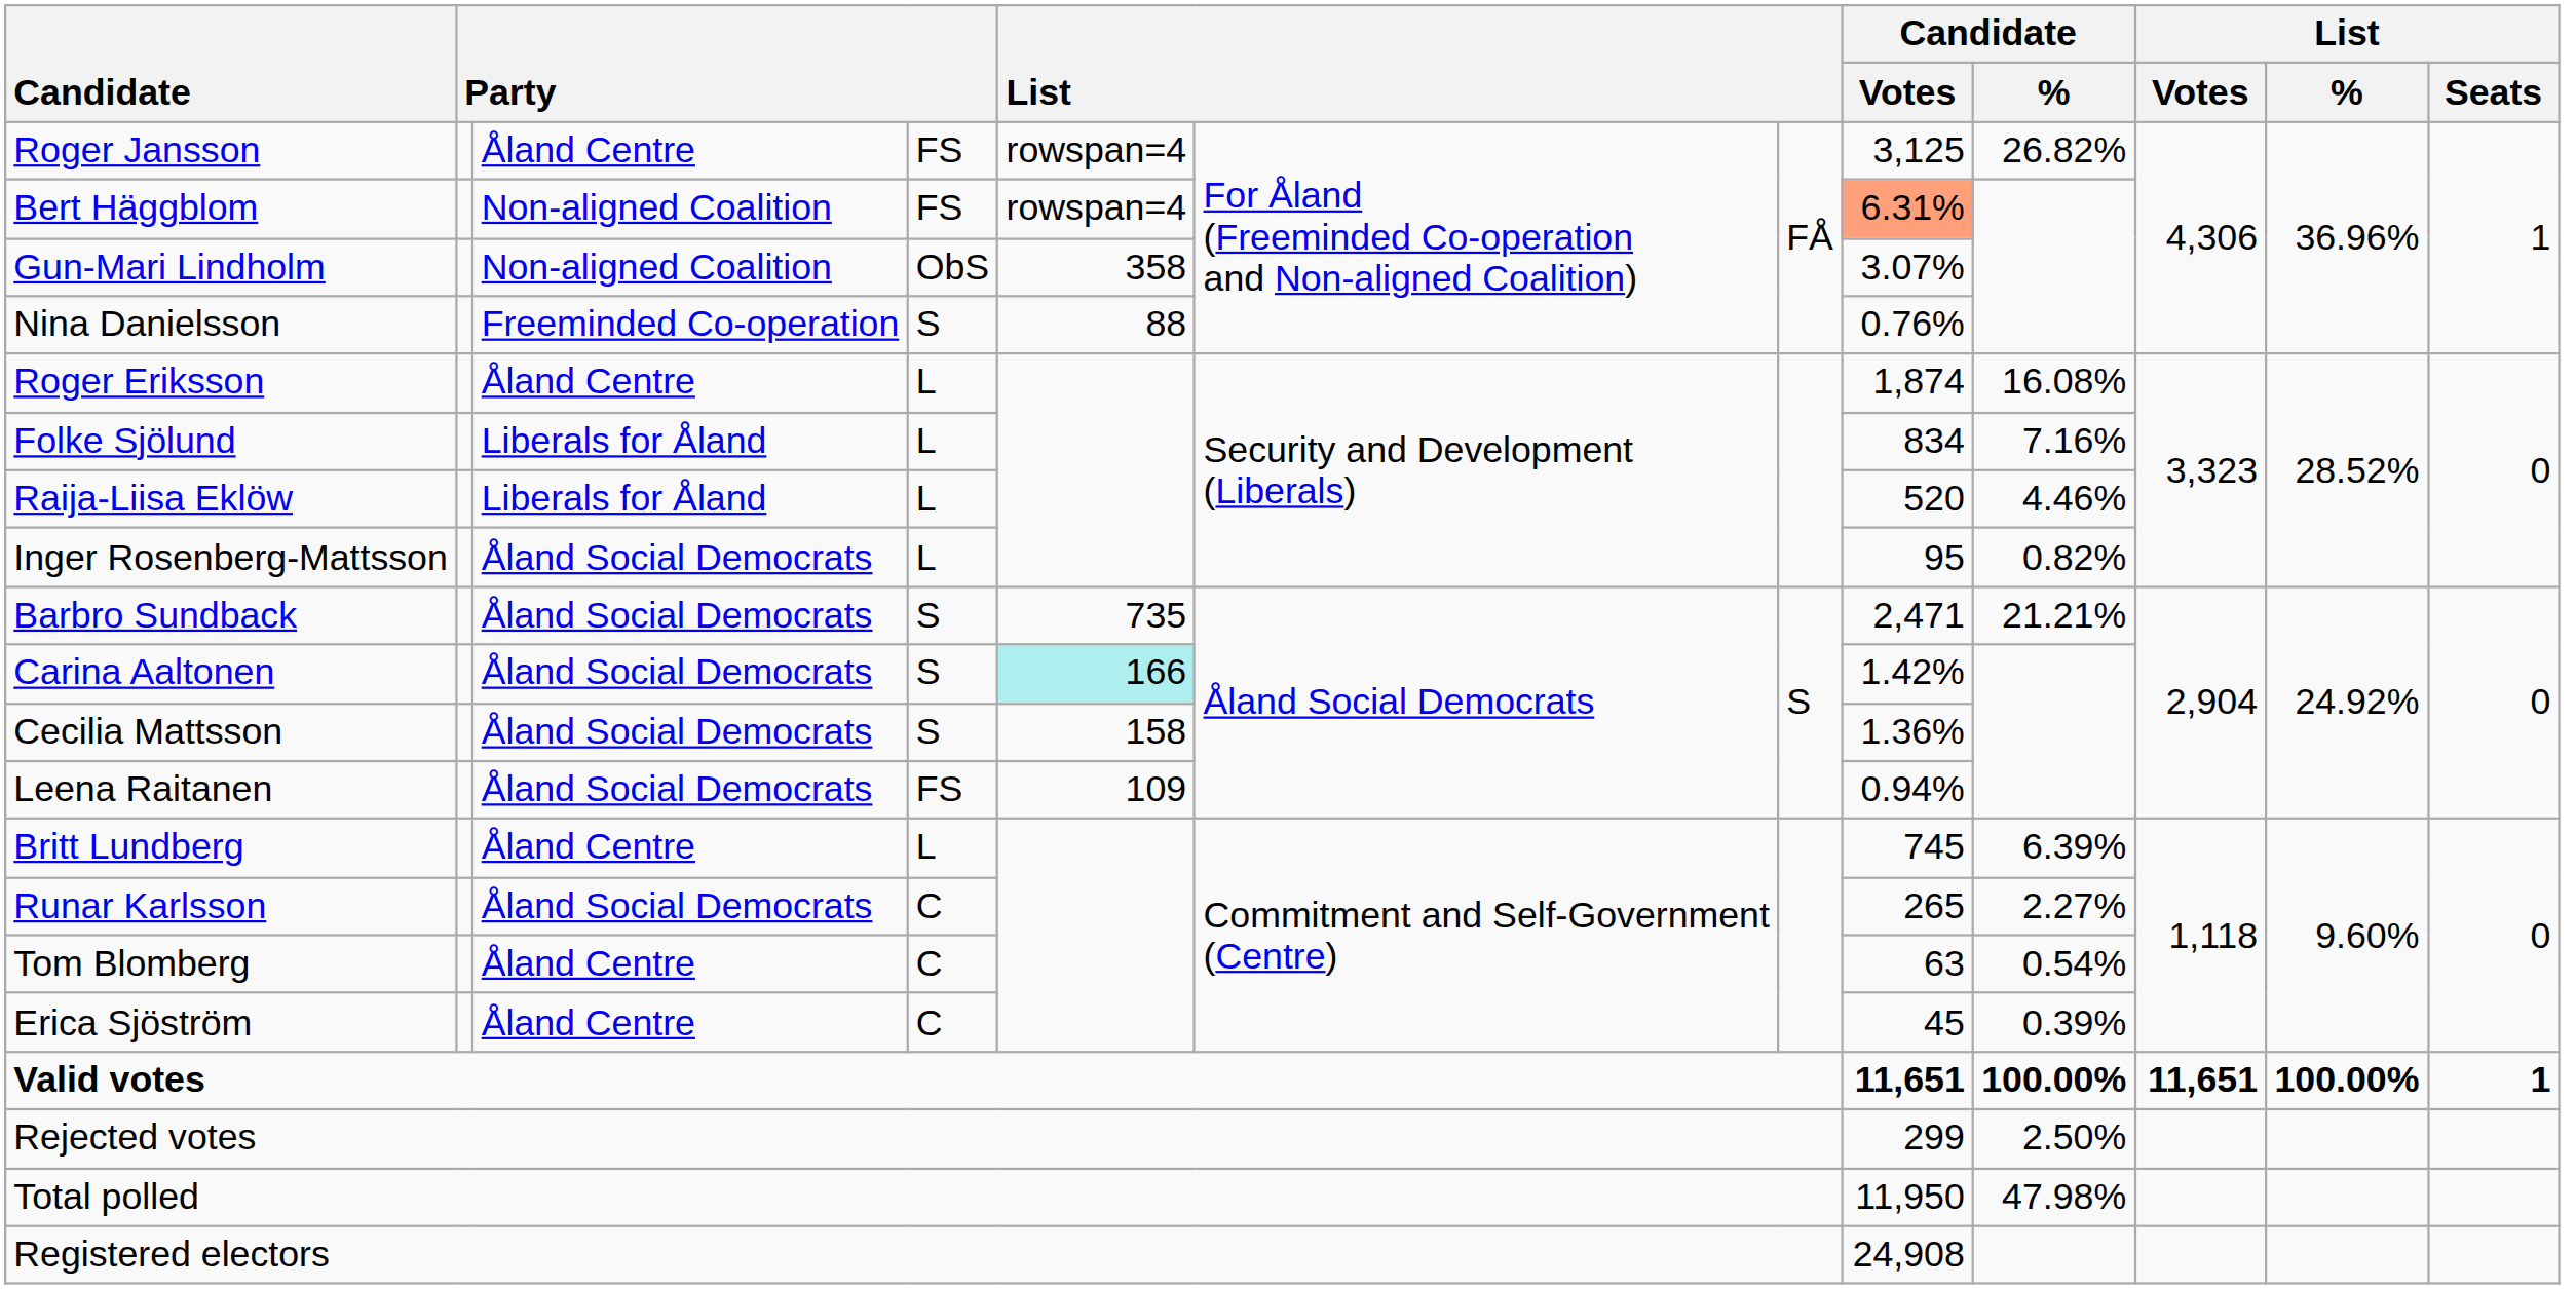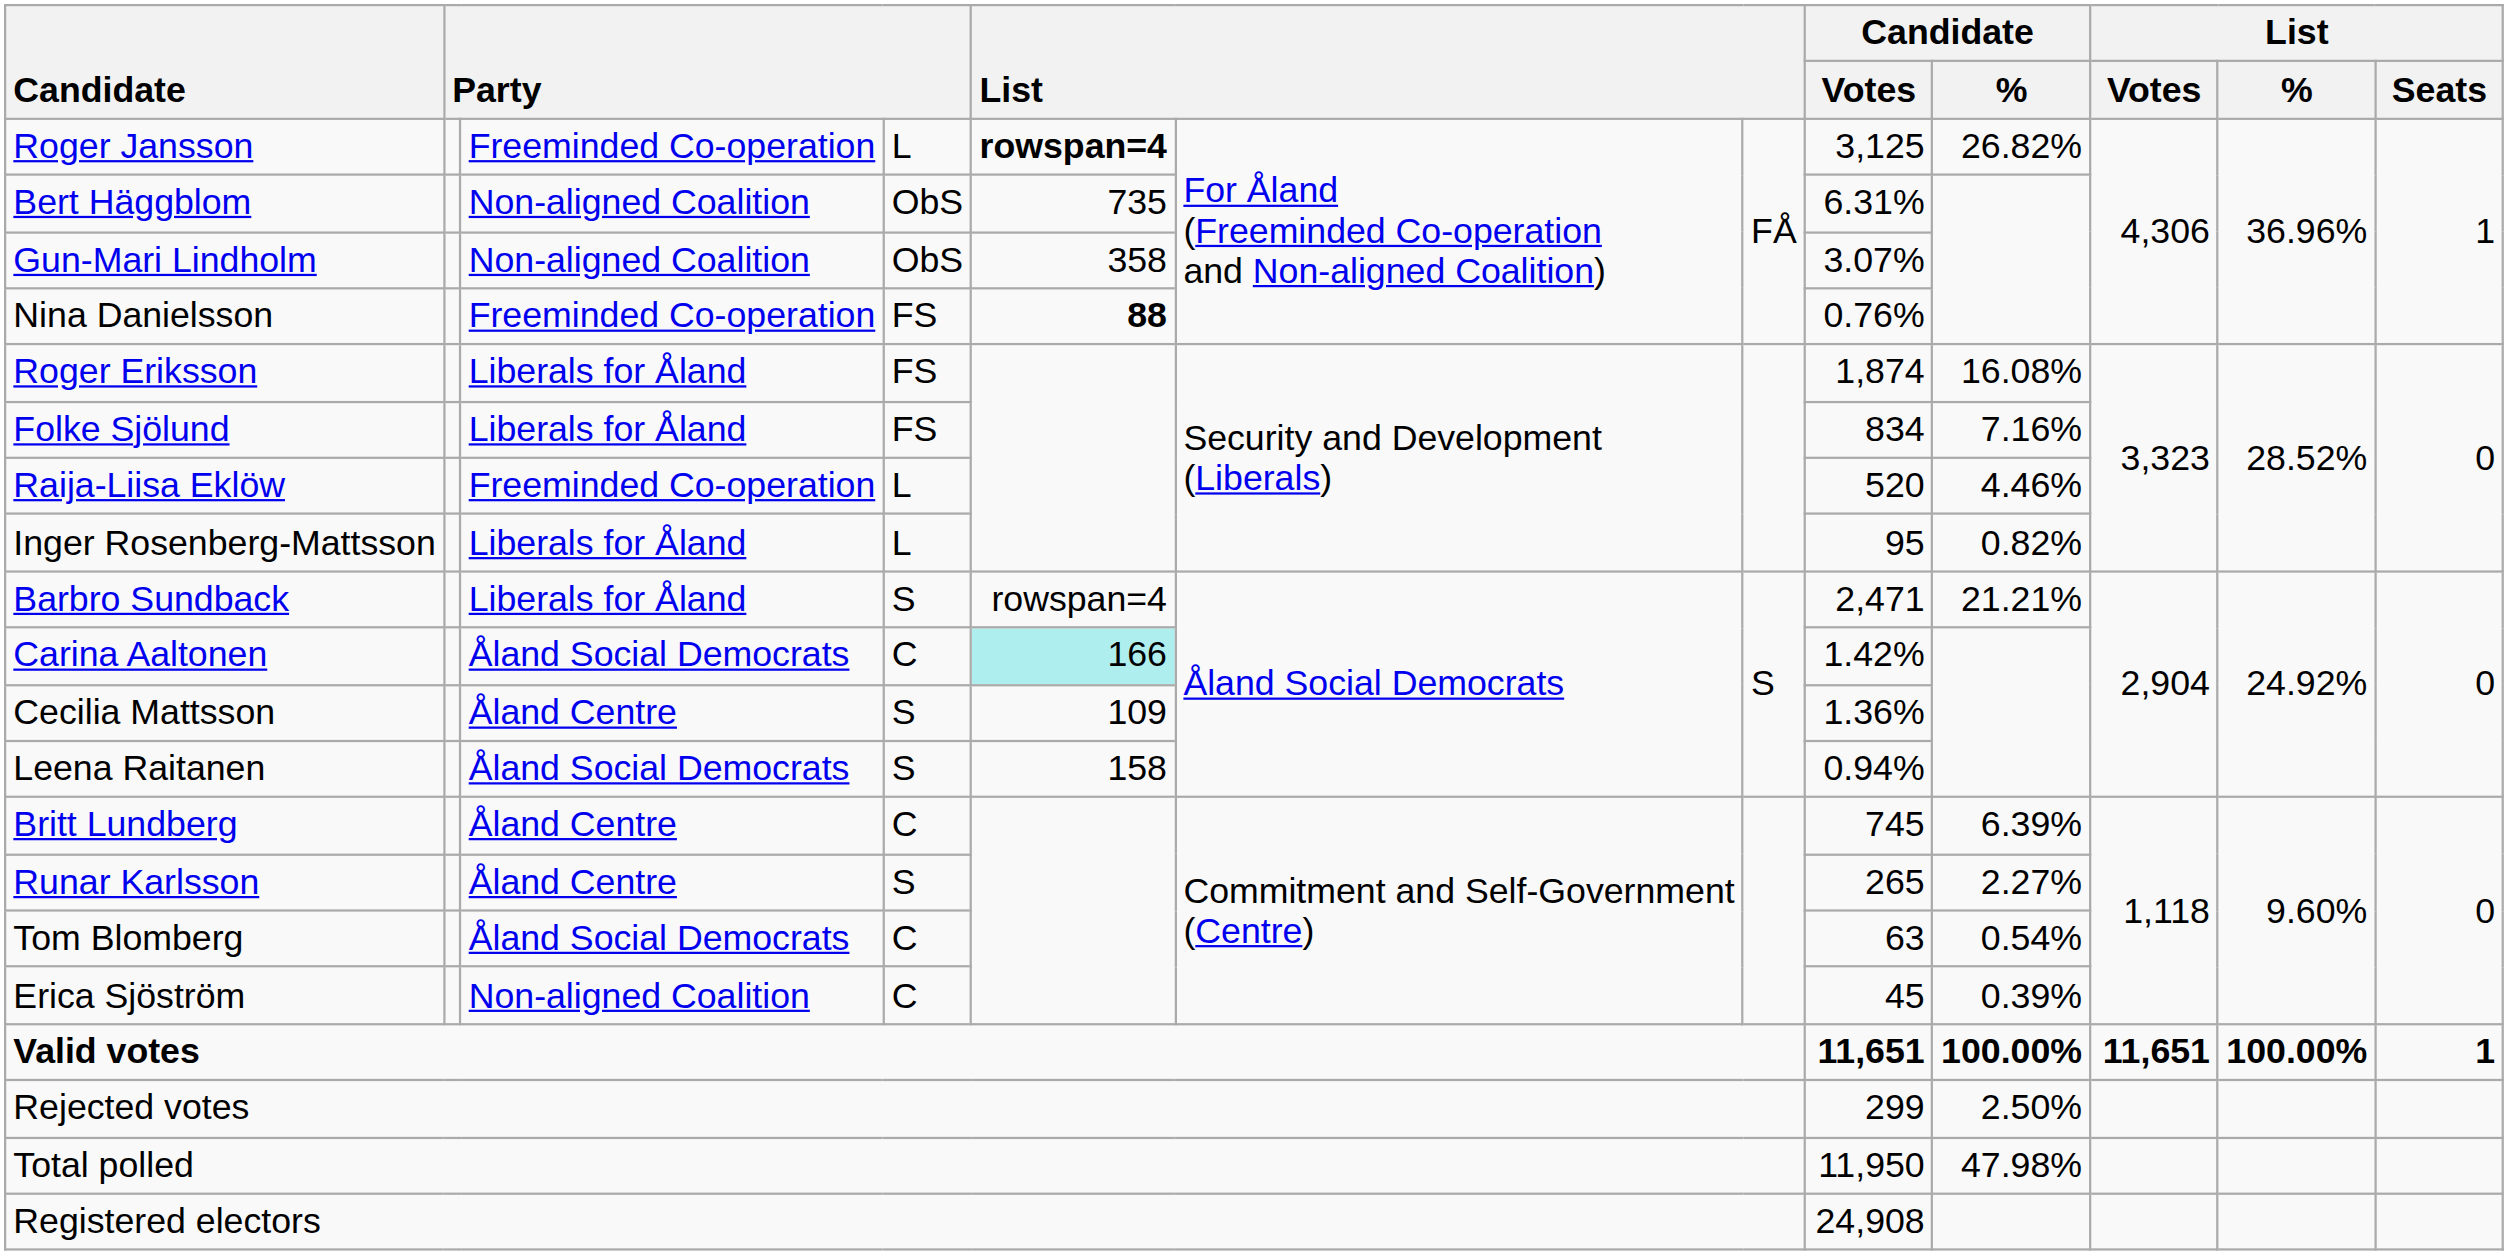Roger Jansson | column 3: Åland Centre -> Freeminded Co-operation
Roger Jansson | column 4: FS -> L
Roger Jansson | column 5: normal -> bold
Bert Häggblom | column 4: FS -> ObS
Bert Häggblom | column 5: rowspan=4 -> 735
Bert Häggblom | Candidate / Votes: lightsalmon background -> no background
Nina Danielsson | column 4: S -> FS
Nina Danielsson | column 5: normal -> bold
Roger Eriksson | column 3: Åland Centre -> Liberals for Åland
Roger Eriksson | column 4: L -> FS
Folke Sjölund | column 4: L -> FS
Raija-Liisa Eklöw | column 3: Liberals for Åland -> Freeminded Co-operation
Inger Rosenberg-Mattsson | column 3: Åland Social Democrats -> Liberals for Åland
Barbro Sundback | column 3: Åland Social Democrats -> Liberals for Åland
Barbro Sundback | column 5: 735 -> rowspan=4
Carina Aaltonen | column 4: S -> C
Cecilia Mattsson | column 3: Åland Social Democrats -> Åland Centre
Cecilia Mattsson | column 5: 158 -> 109
Leena Raitanen | column 4: FS -> S
Leena Raitanen | column 5: 109 -> 158
Britt Lundberg | column 4: L -> C
Runar Karlsson | column 3: Åland Social Democrats -> Åland Centre
Runar Karlsson | column 4: C -> S
Tom Blomberg | column 3: Åland Centre -> Åland Social Democrats
Erica Sjöström | column 3: Åland Centre -> Non-aligned Coalition
